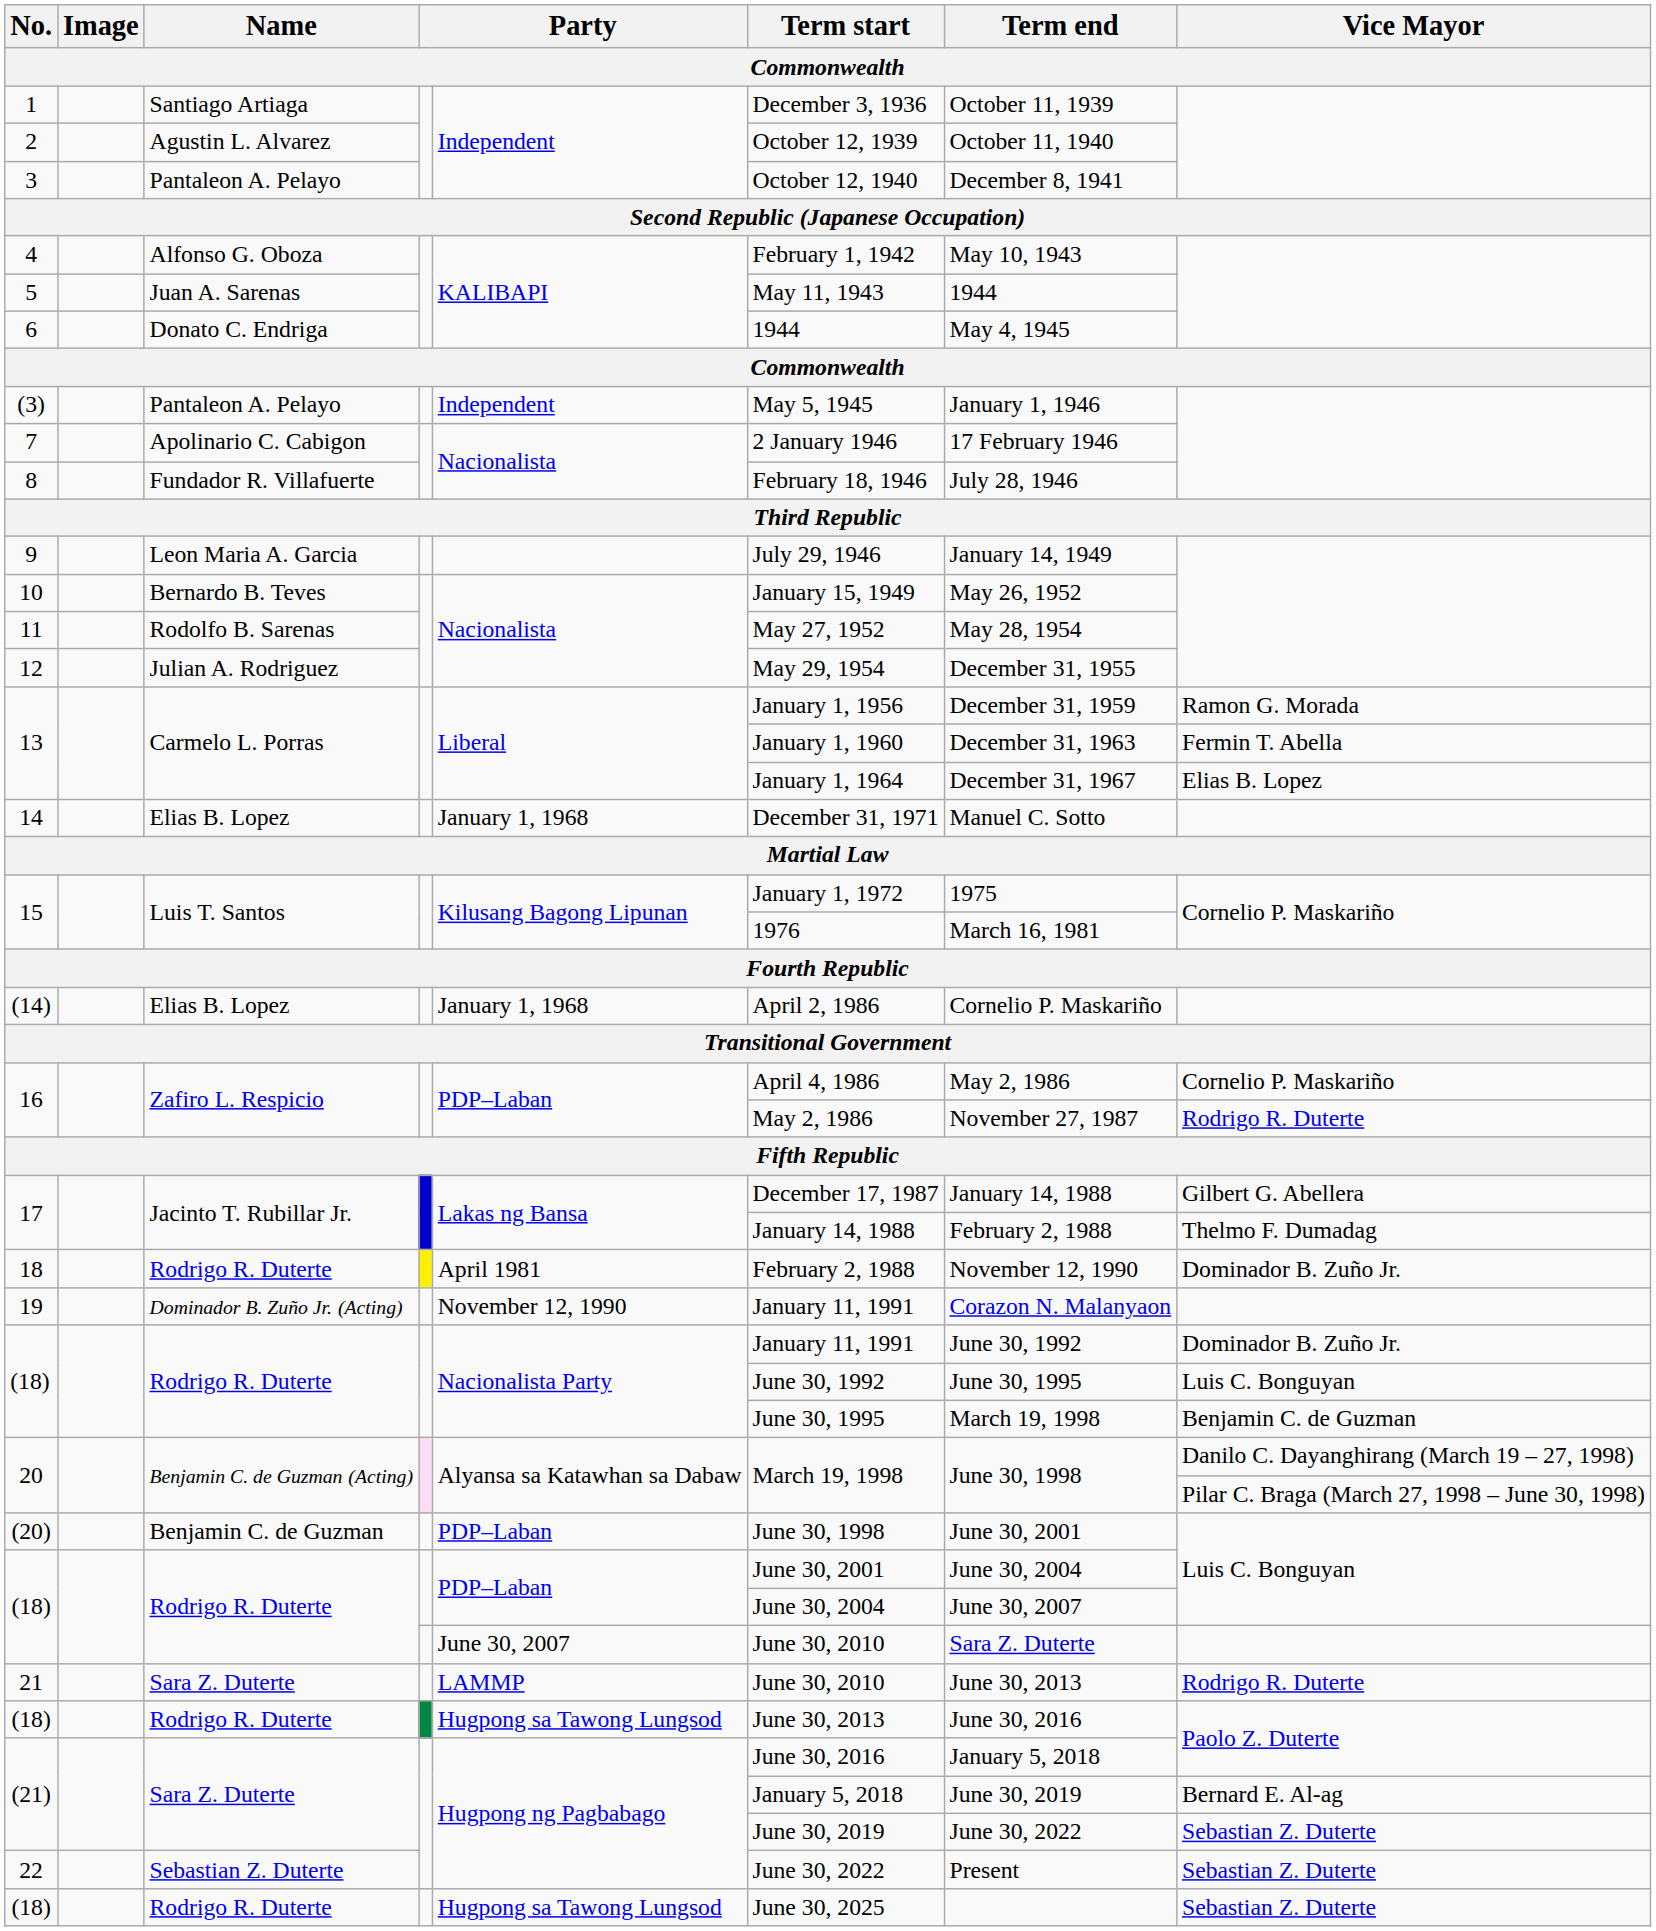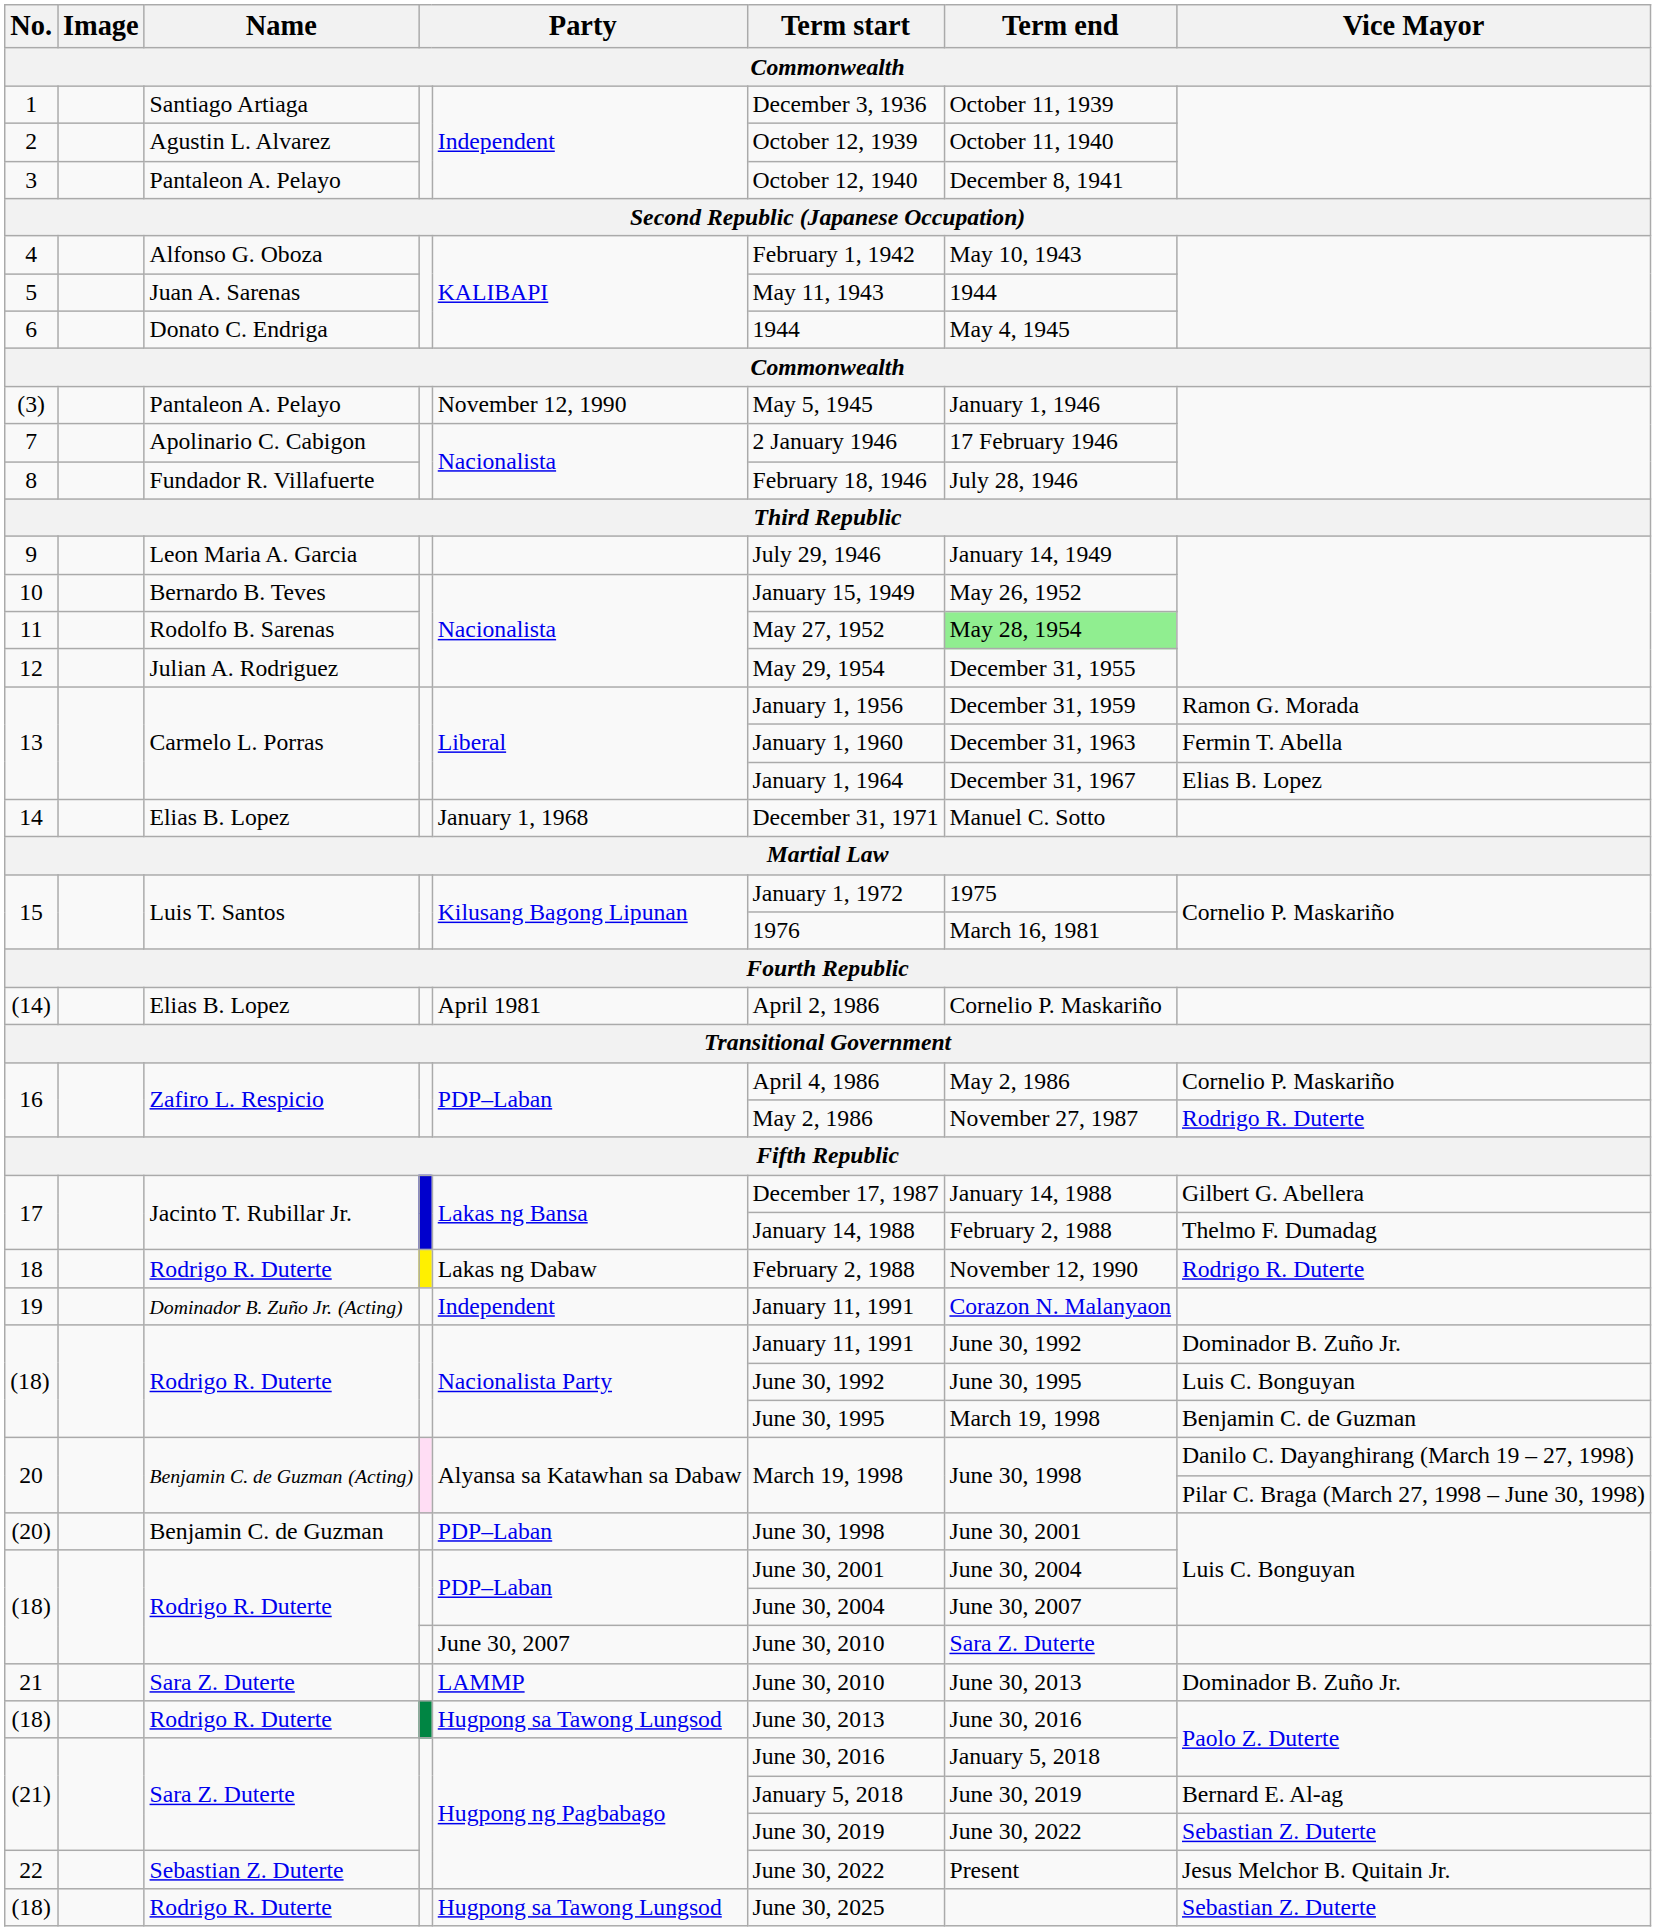(3) | column 5: Independent -> November 12, 1990
11 | Term end: no background -> lightgreen background
(14) | column 5: January 1, 1968 -> April 1981
18 | column 5: April 1981 -> Lakas ng Dabaw
18 | Vice Mayor: Dominador B. Zuño Jr. -> Rodrigo R. Duterte
19 | column 5: November 12, 1990 -> Independent
21 | Vice Mayor: Rodrigo R. Duterte -> Dominador B. Zuño Jr.
22 | Vice Mayor: Sebastian Z. Duterte -> Jesus Melchor B. Quitain Jr.
